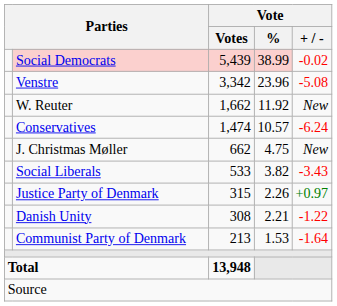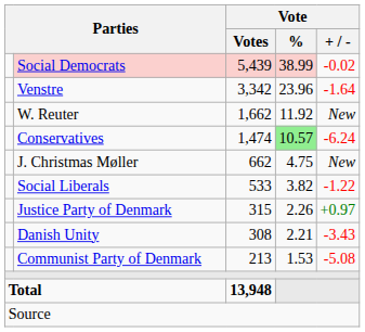Venstre | Vote / + / -: -5.08 -> -1.64
Conservatives | Vote / %: no background -> lightgreen background
Social Liberals | Vote / + / -: -3.43 -> -1.22
Danish Unity | Vote / + / -: -1.22 -> -3.43
Communist Party of Denmark | Vote / + / -: -1.64 -> -5.08
